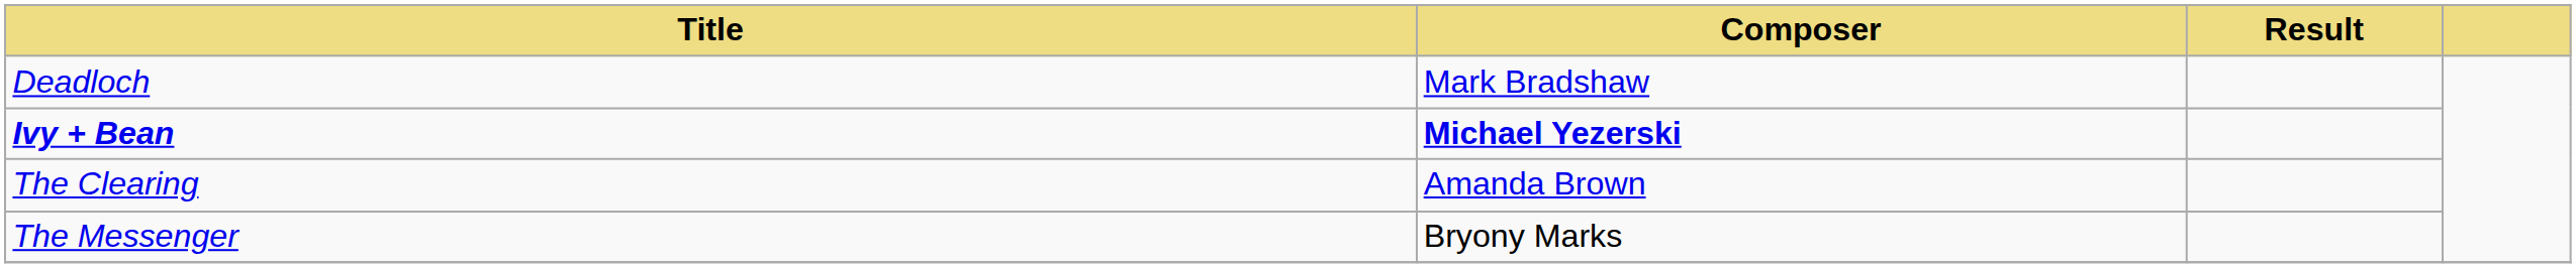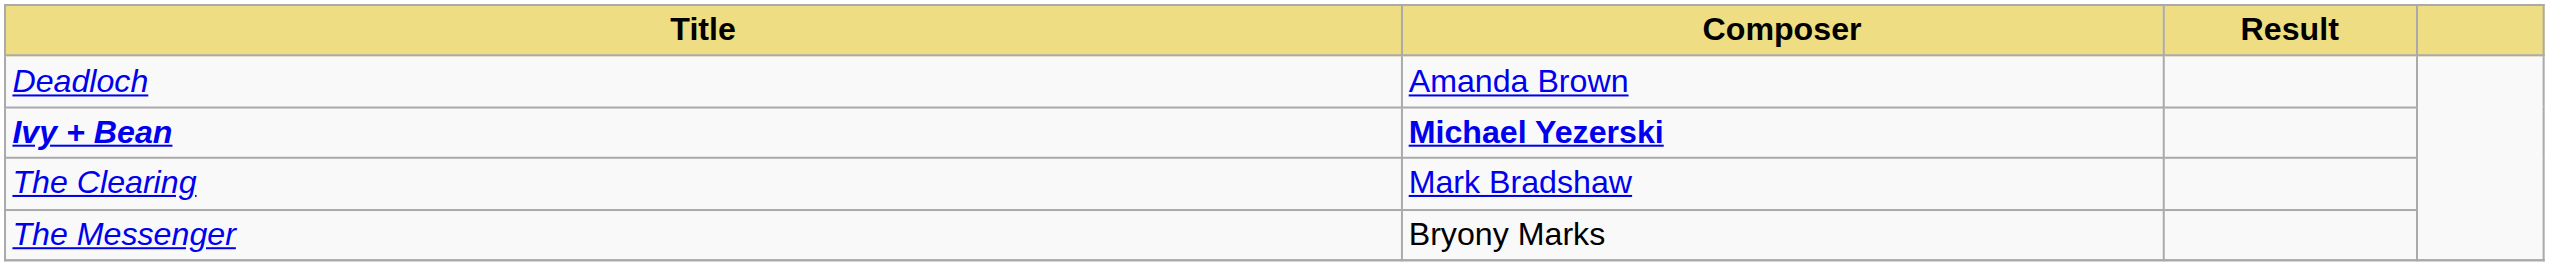Deadloch | Composer: Mark Bradshaw -> Amanda Brown
The Clearing | Composer: Amanda Brown -> Mark Bradshaw
